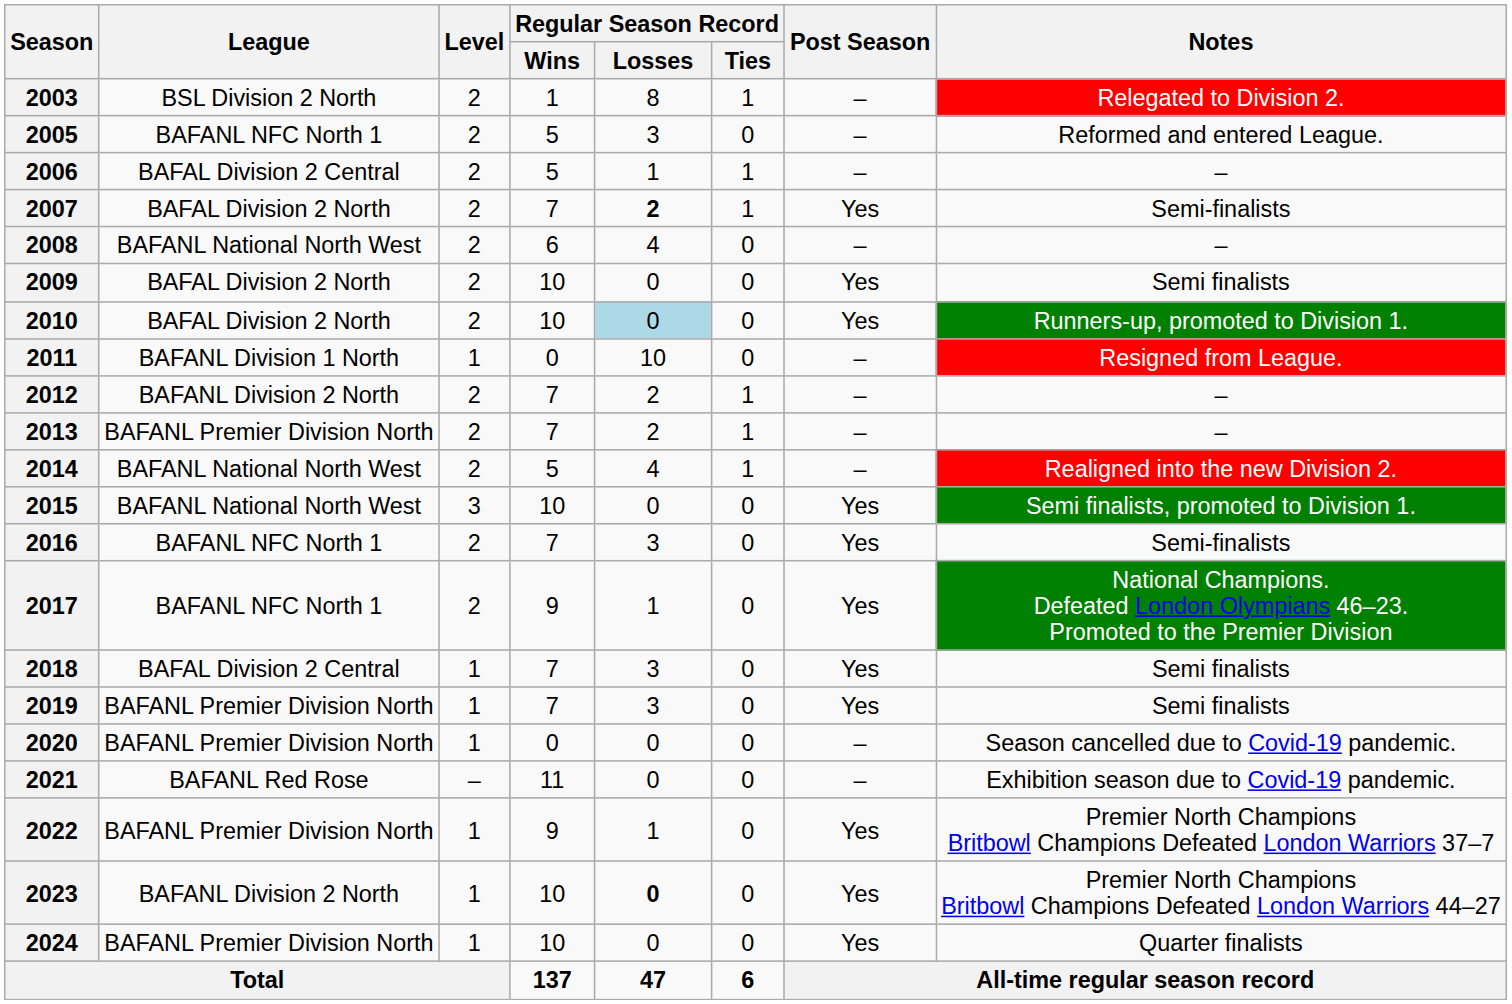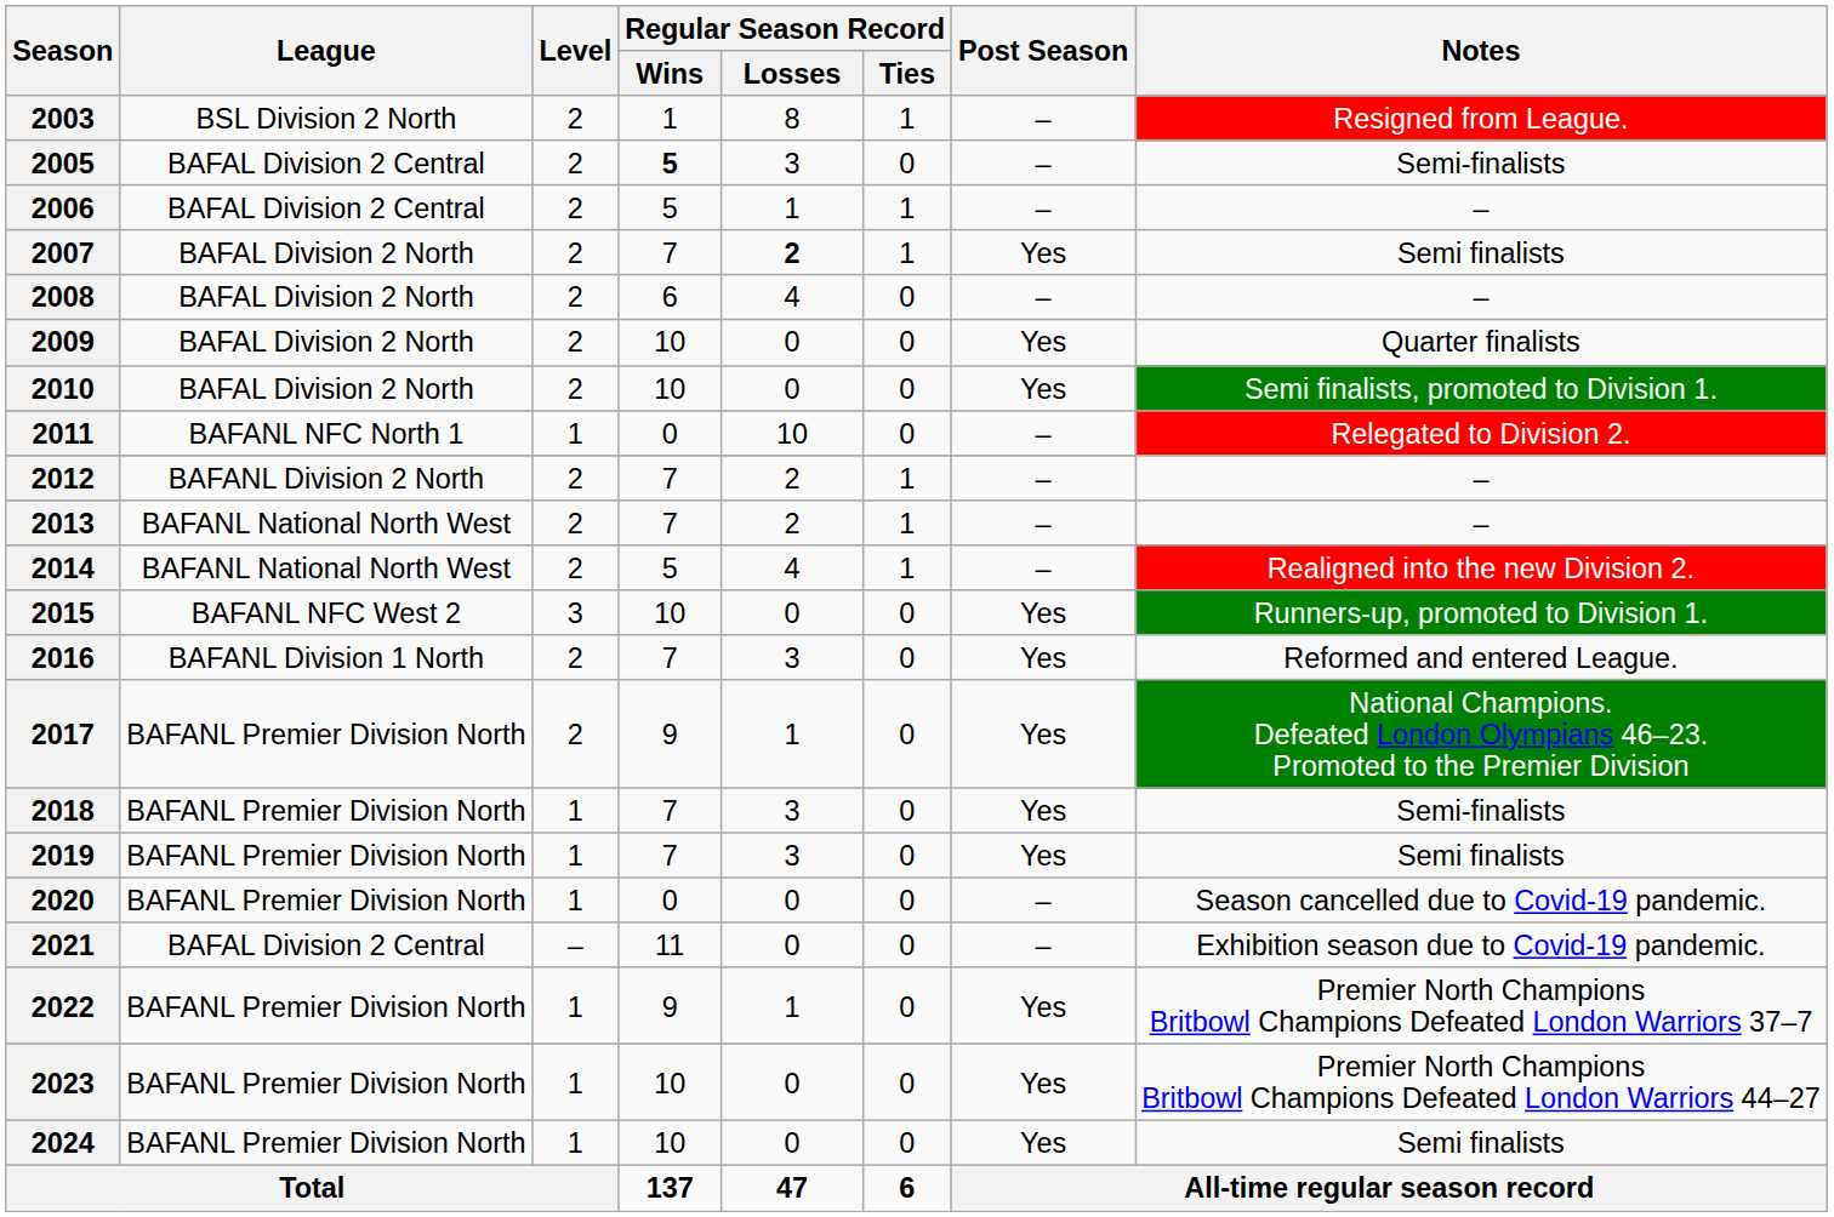2003 | Notes: Relegated to Division 2. -> Resigned from League.
2005 | League: BAFANL NFC North 1 -> BAFAL Division 2 Central
2005 | Regular Season Record / Wins: normal -> bold
2005 | Notes: Reformed and entered League. -> Semi-finalists
2007 | Notes: Semi-finalists -> Semi finalists
2008 | League: BAFANL National North West -> BAFAL Division 2 North
2009 | Notes: Semi finalists -> Quarter finalists
2010 | Regular Season Record / Losses: lightblue background -> no background
2010 | Notes: Runners-up, promoted to Division 1. -> Semi finalists, promoted to Division 1.
2011 | League: BAFANL Division 1 North -> BAFANL NFC North 1
2011 | Notes: Resigned from League. -> Relegated to Division 2.
2013 | League: BAFANL Premier Division North -> BAFANL National North West
2015 | League: BAFANL National North West -> BAFANL NFC West 2
2015 | Notes: Semi finalists, promoted to Division 1. -> Runners-up, promoted to Division 1.
2016 | League: BAFANL NFC North 1 -> BAFANL Division 1 North
2016 | Notes: Semi-finalists -> Reformed and entered League.
2017 | League: BAFANL NFC North 1 -> BAFANL Premier Division North
2018 | League: BAFAL Division 2 Central -> BAFANL Premier Division North
2018 | Notes: Semi finalists -> Semi-finalists
2021 | League: BAFANL Red Rose -> BAFAL Division 2 Central
2023 | League: BAFANL Division 2 North -> BAFANL Premier Division North
2023 | Regular Season Record / Losses: bold -> normal
2024 | Notes: Quarter finalists -> Semi finalists
